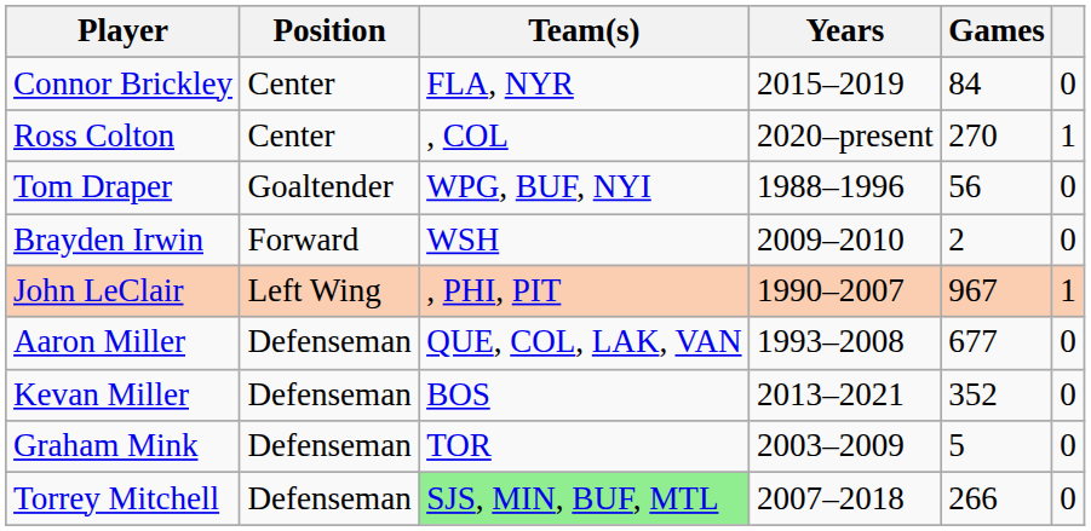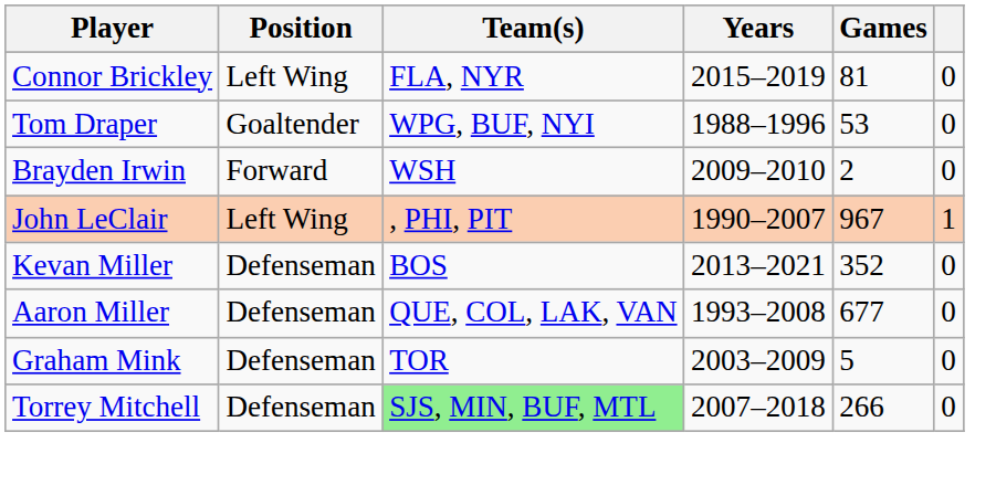Connor Brickley | Position: Center -> Left Wing
Connor Brickley | Games: 84 -> 81
- row: Ross Colton | Center | , COL | 2020–present | 270 | 1
Tom Draper | Games: 56 -> 53
rows swapped: Aaron Miller <-> Kevan Miller
